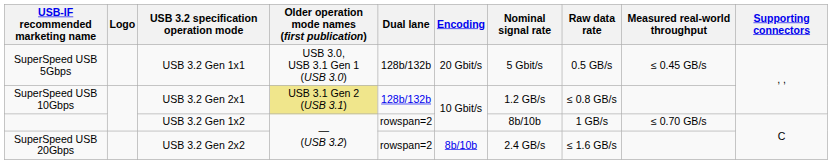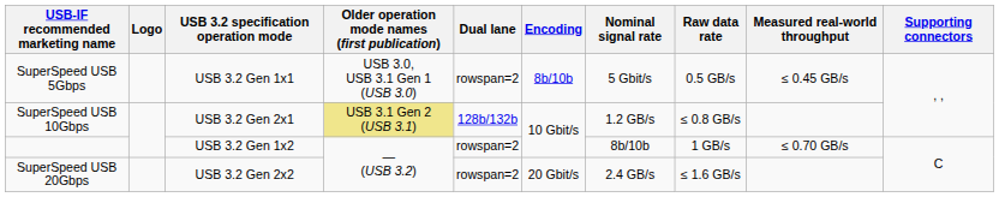SuperSpeed USB 5Gbps | Dual lane: 128b/132b -> rowspan=2
SuperSpeed USB 5Gbps | Encoding: 20 Gbit/s -> 8b/10b
SuperSpeed USB 20Gbps | Encoding: 8b/10b -> 20 Gbit/s
